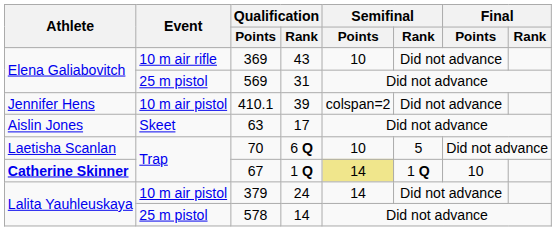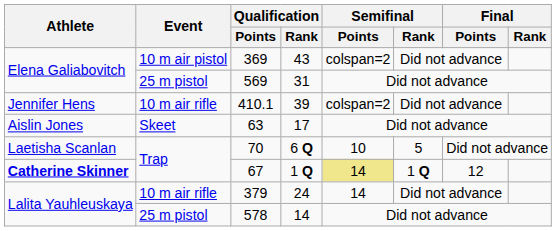369 | Event: 10 m air rifle -> 10 m air pistol
369 | Semifinal / Points: 10 -> colspan=2
410.1 | Event: 10 m air pistol -> 10 m air rifle
67 | Final / Points: 10 -> 12
379 | Event: 10 m air pistol -> 10 m air rifle
